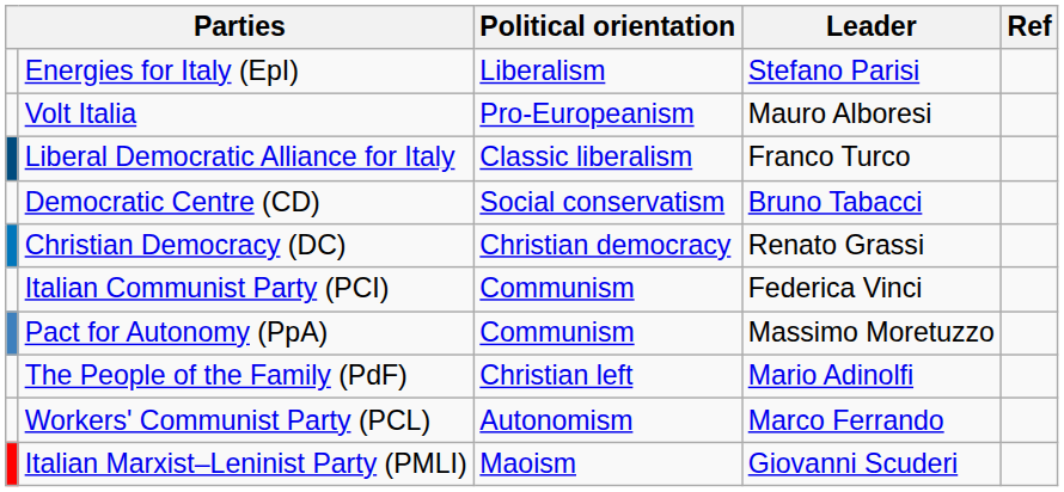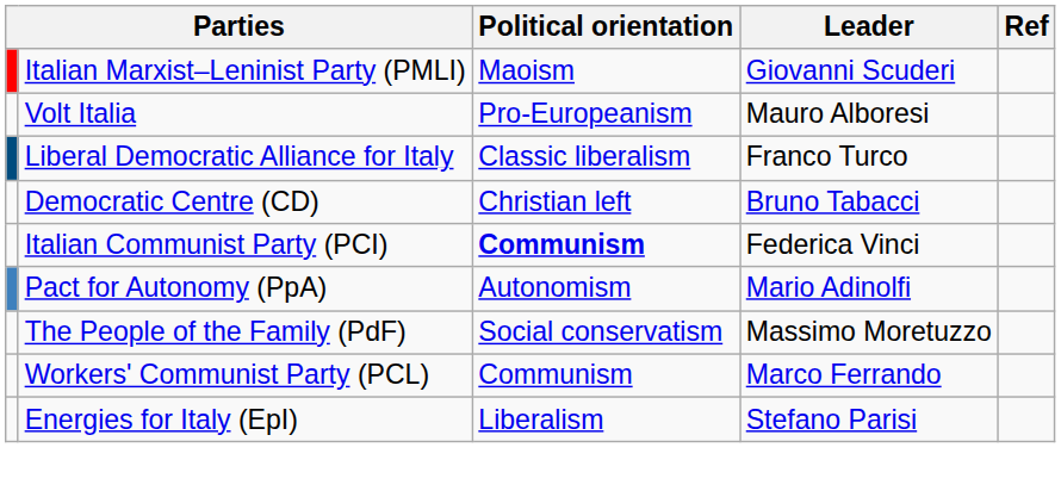rows swapped: Energies for Italy (EpI) <-> Italian Marxist–Leninist Party (PMLI)
Democratic Centre (CD) | Political orientation: Social conservatism -> Christian left
- row: Christian Democracy (DC) | Christian democracy | Renato Grassi
Italian Communist Party (PCI) | Political orientation: normal -> bold
Pact for Autonomy (PpA) | Political orientation: Communism -> Autonomism
Pact for Autonomy (PpA) | Leader: Massimo Moretuzzo -> Mario Adinolfi
The People of the Family (PdF) | Political orientation: Christian left -> Social conservatism
The People of the Family (PdF) | Leader: Mario Adinolfi -> Massimo Moretuzzo
Workers' Communist Party (PCL) | Political orientation: Autonomism -> Communism
